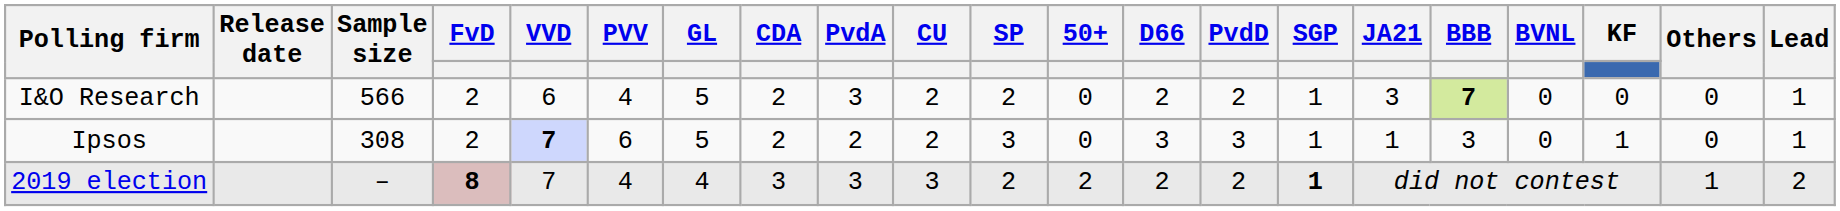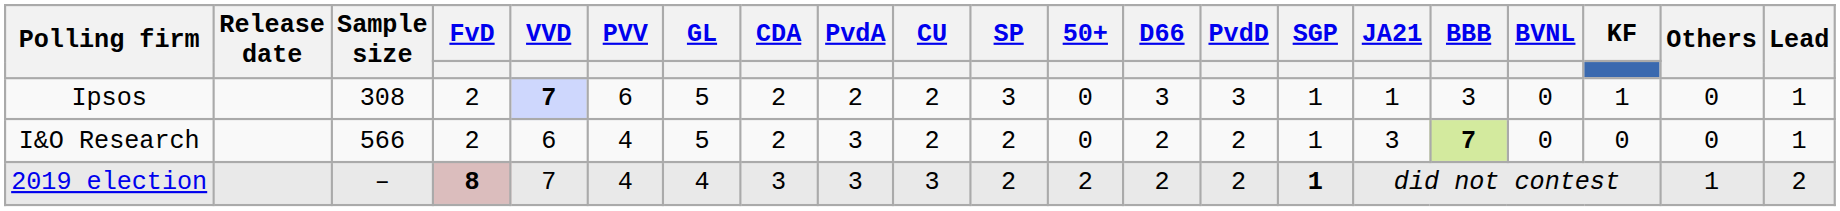rows swapped: I&O Research <-> Ipsos
